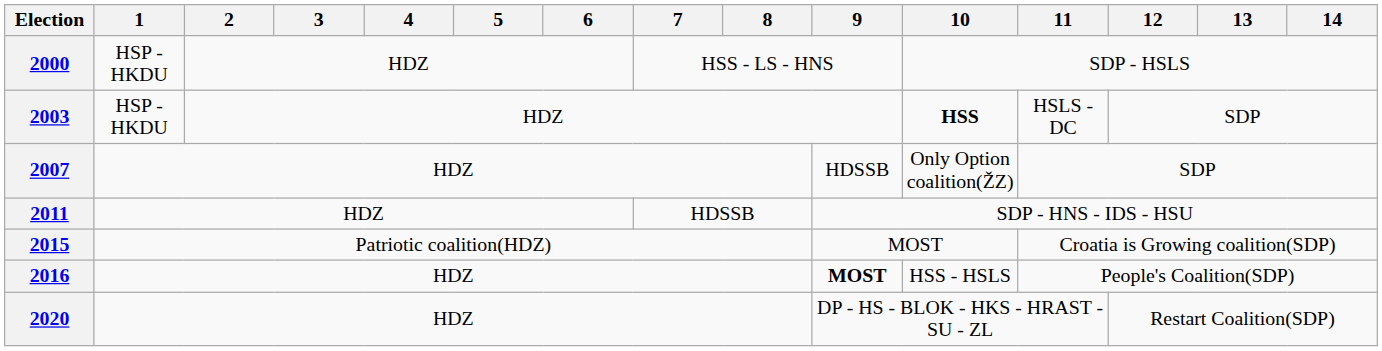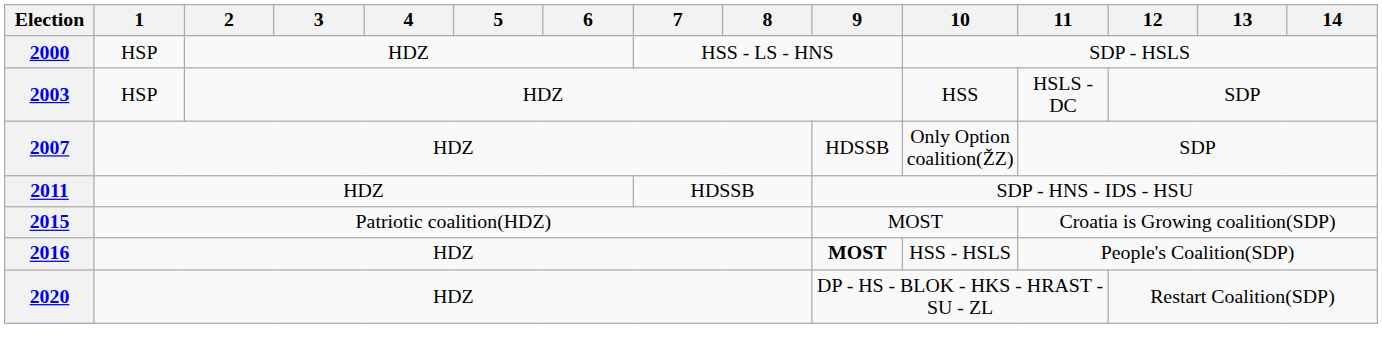2000 | 1: HSP - HKDU -> HSP
2003 | 1: HSP - HKDU -> HSP
2003 | 10: bold -> normal
